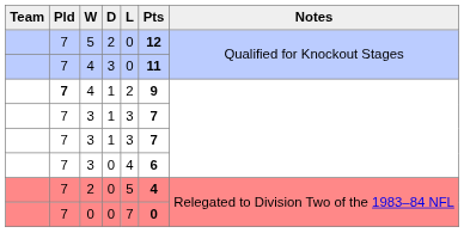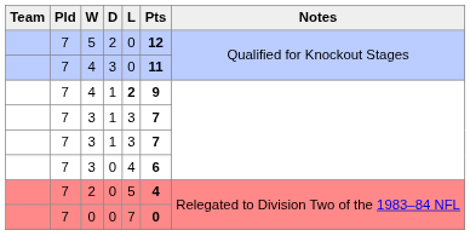4 / 1 | Pld: bold -> normal
4 / 1 | L: normal -> bold
